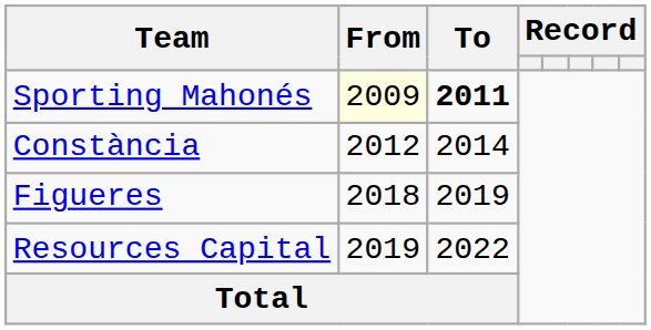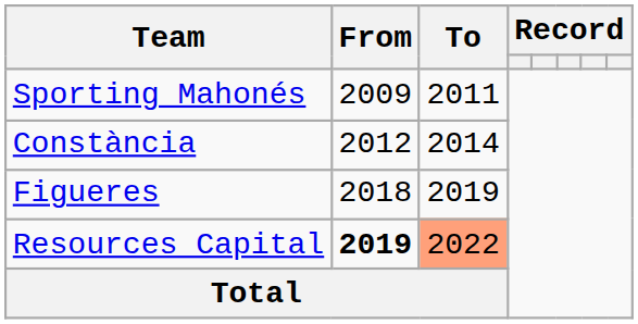Sporting Mahonés | From: lightyellow background -> no background
Sporting Mahonés | To: bold -> normal
Resources Capital | From: normal -> bold
Resources Capital | To: no background -> lightsalmon background
